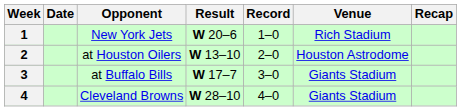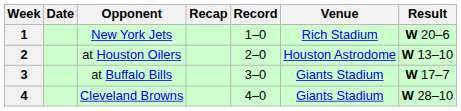columns swapped: Result <-> Recap
